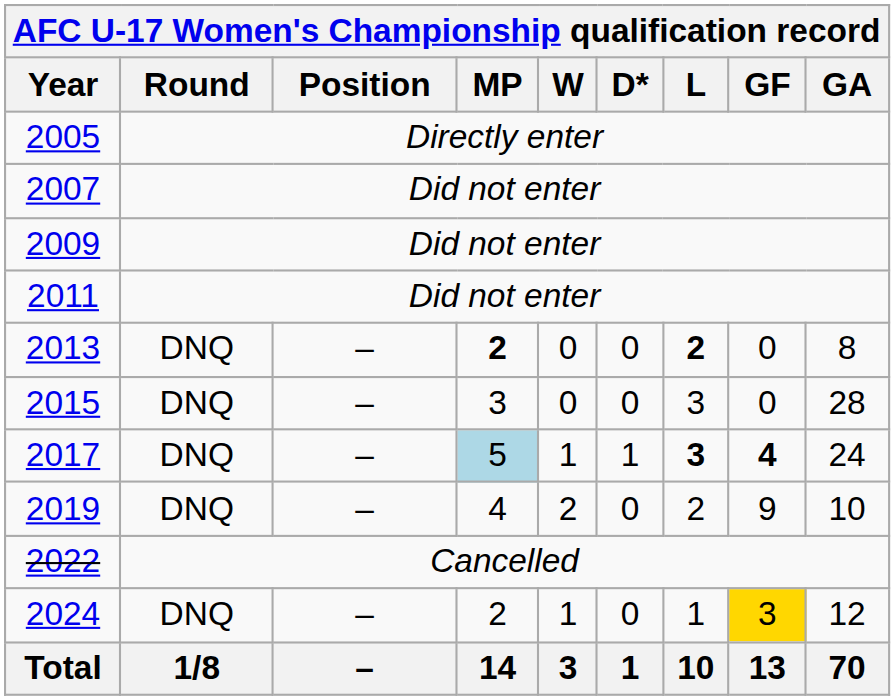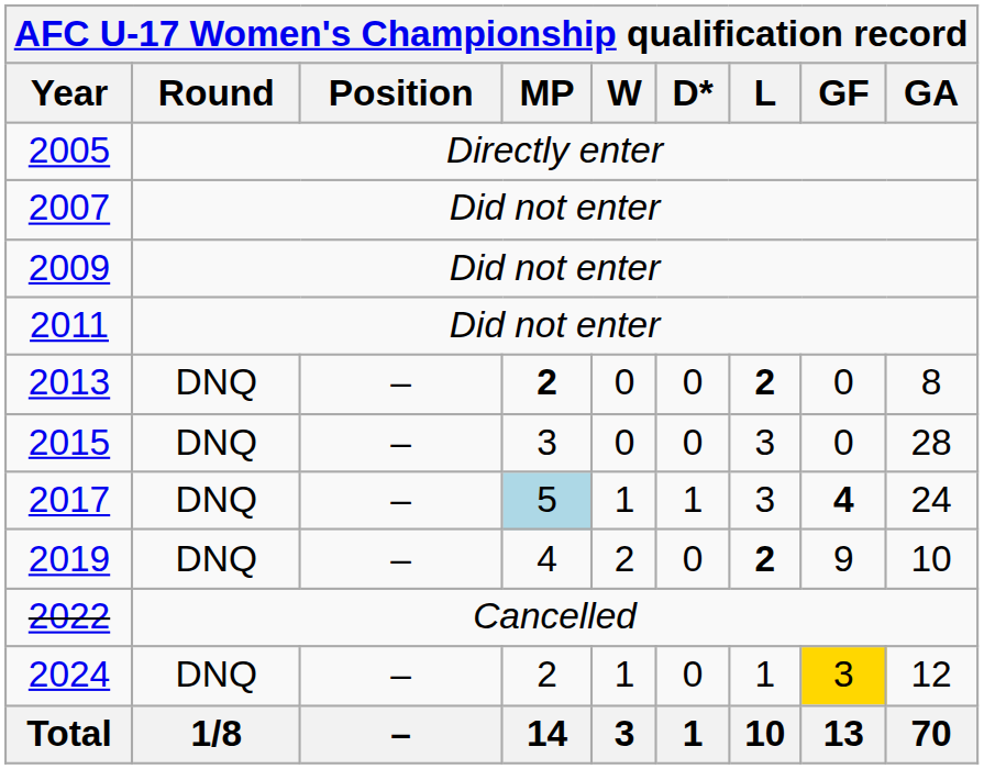2017 | L: bold -> normal
2019 | L: normal -> bold
